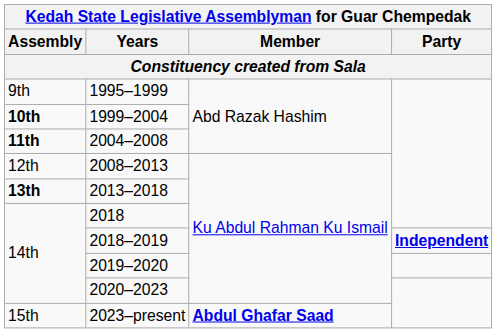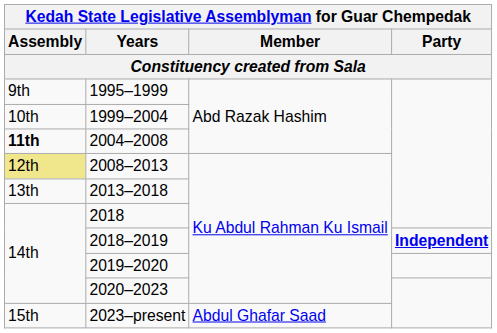1999–2004 | Assembly: bold -> normal
2008–2013 | Assembly: no background -> khaki background
2013–2018 | Assembly: bold -> normal
2023–present | Member: bold -> normal
